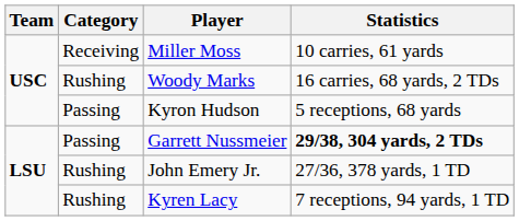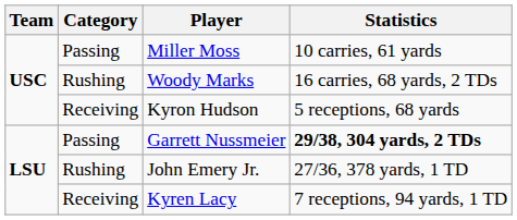Miller Moss | Category: Receiving -> Passing
Kyron Hudson | Category: Passing -> Receiving
Kyren Lacy | Category: Rushing -> Receiving
